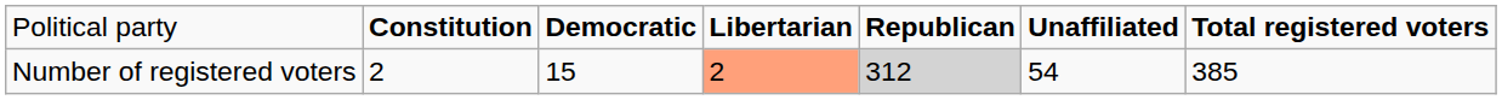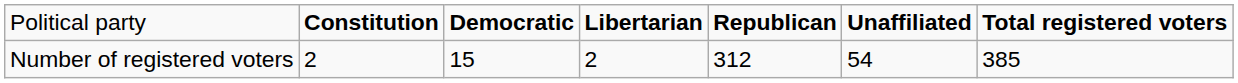Number of registered voters | column 4: lightsalmon background -> no background
Number of registered voters | column 5: lightgrey background -> no background
